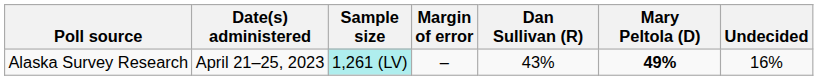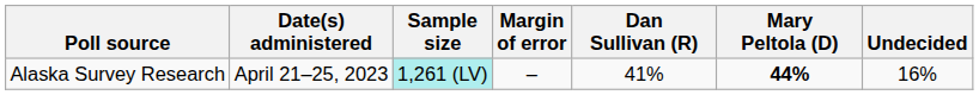Alaska Survey Research | Dan Sullivan (R): 43% -> 41%
Alaska Survey Research | Mary Peltola (D): 49% -> 44%
